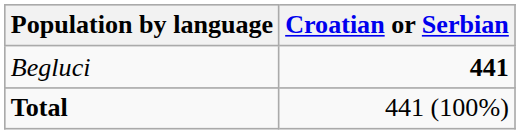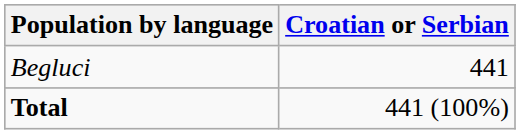Begluci | Croatian or Serbian: bold -> normal
